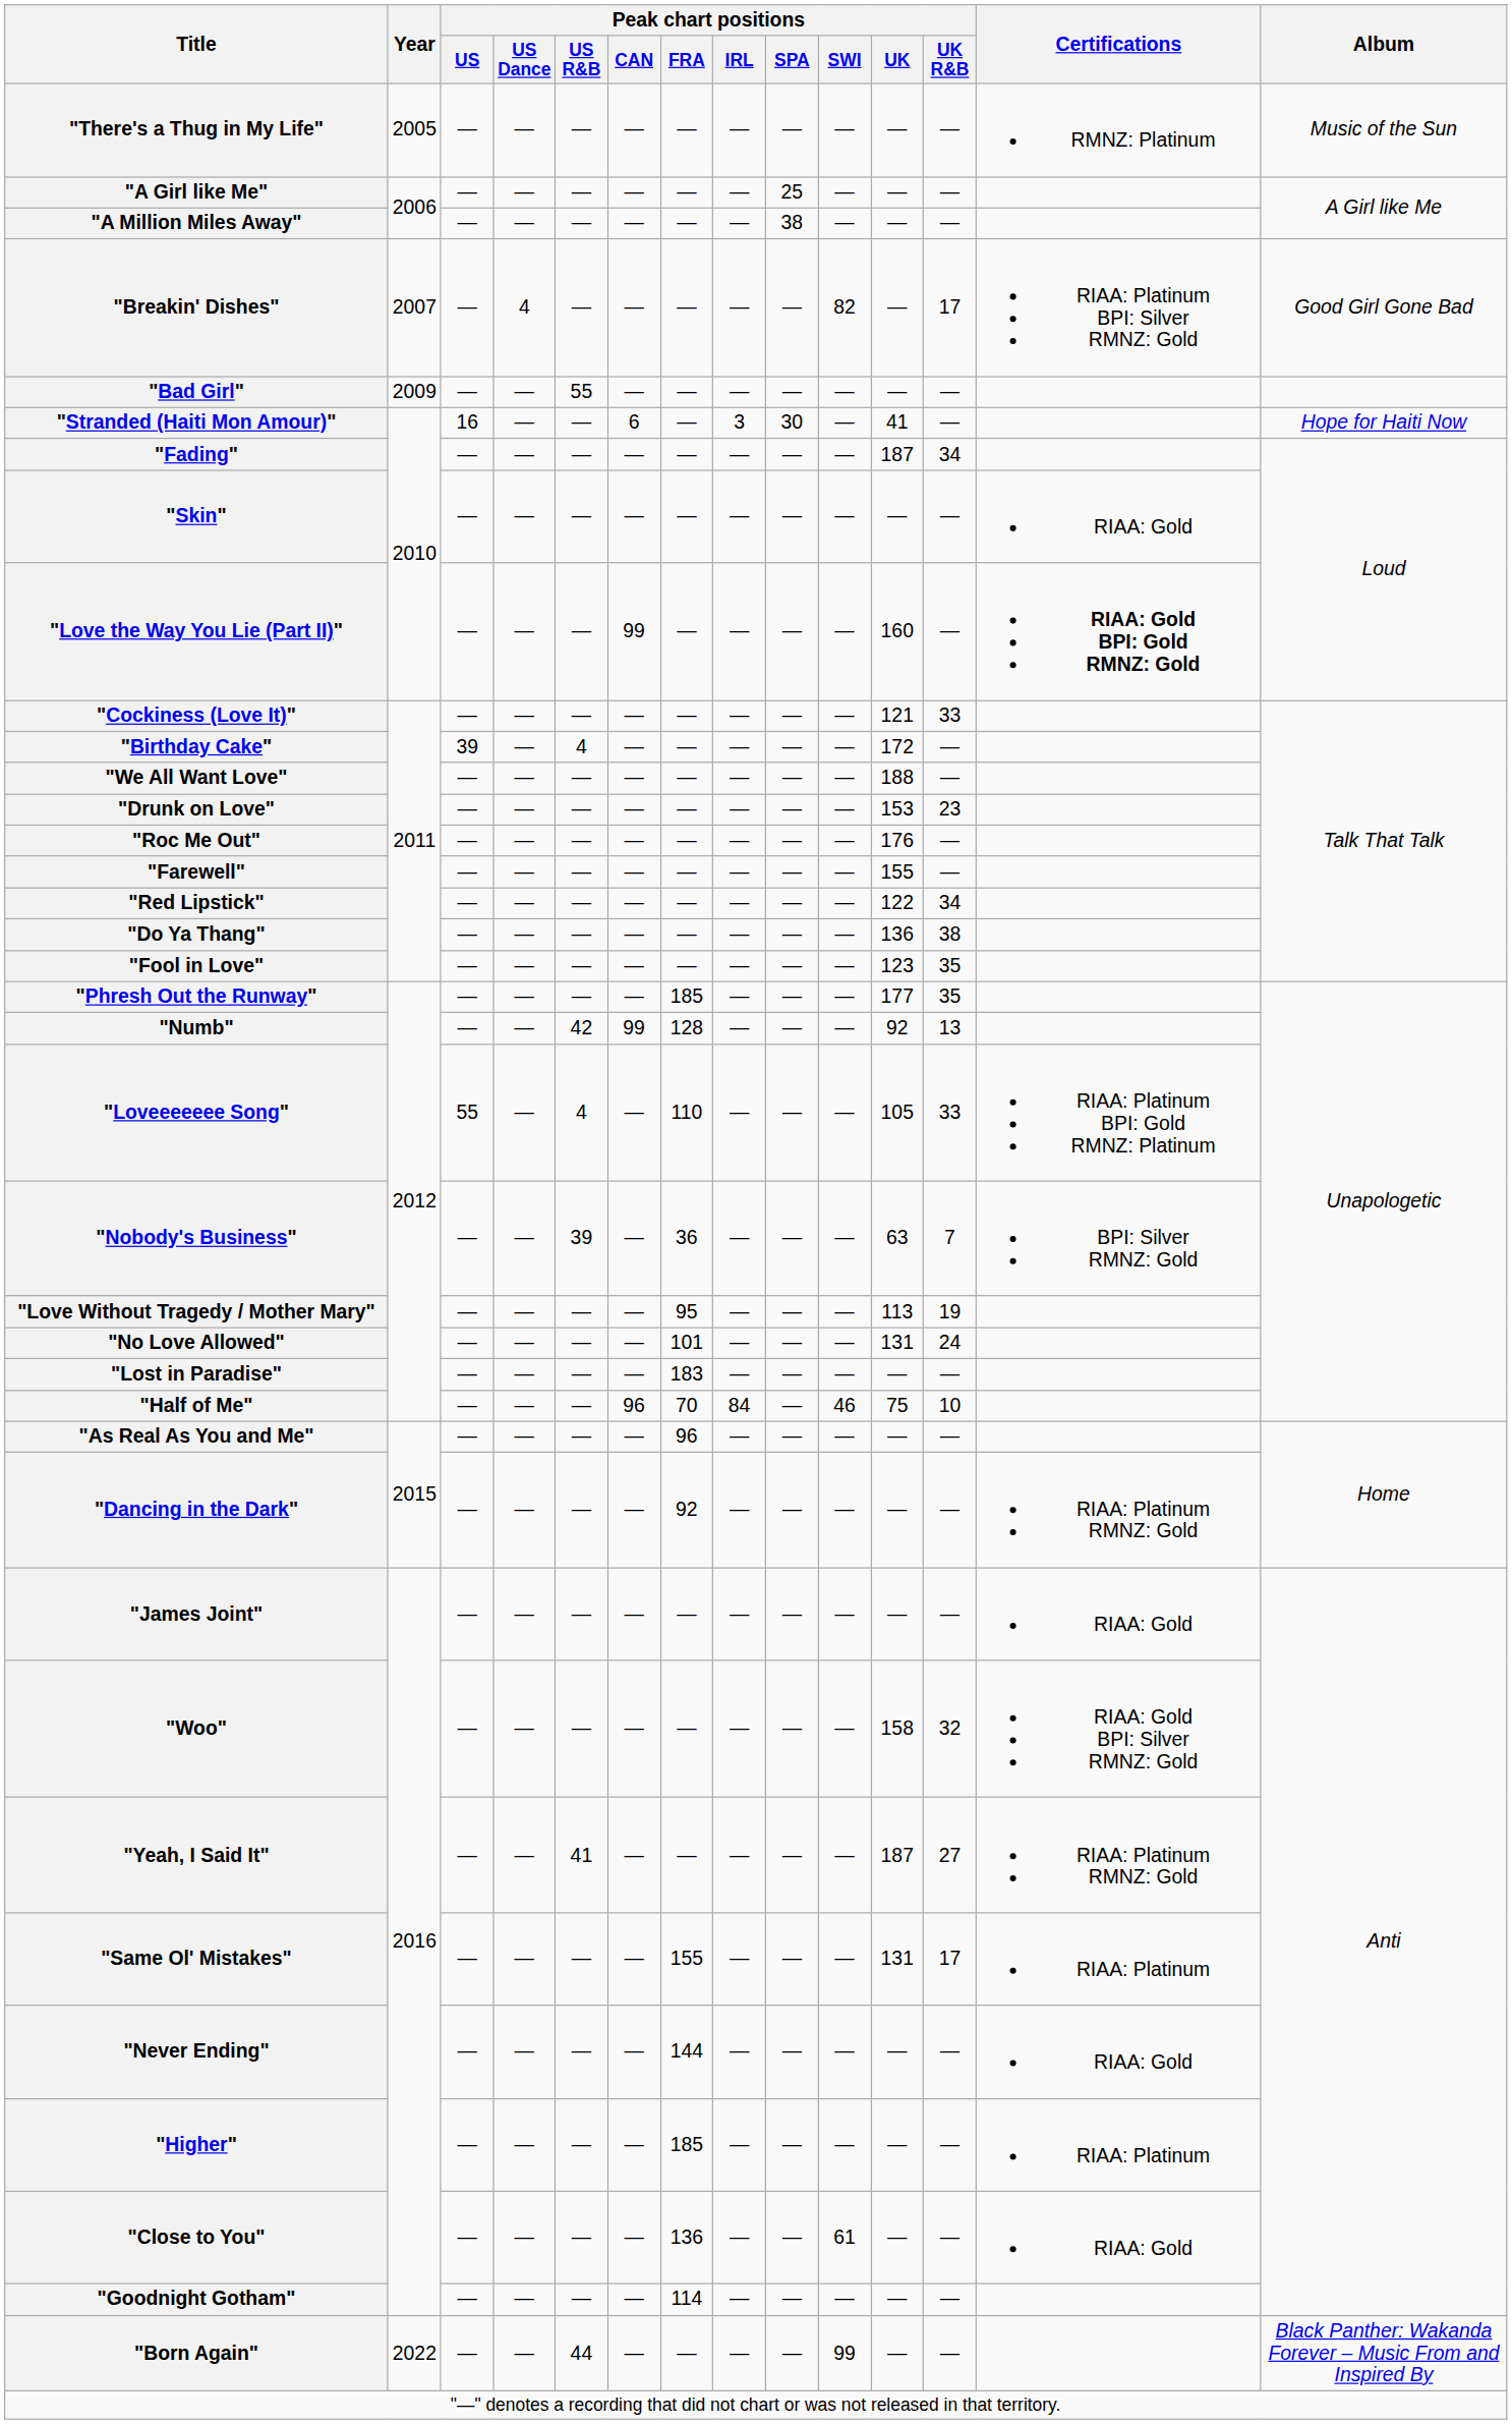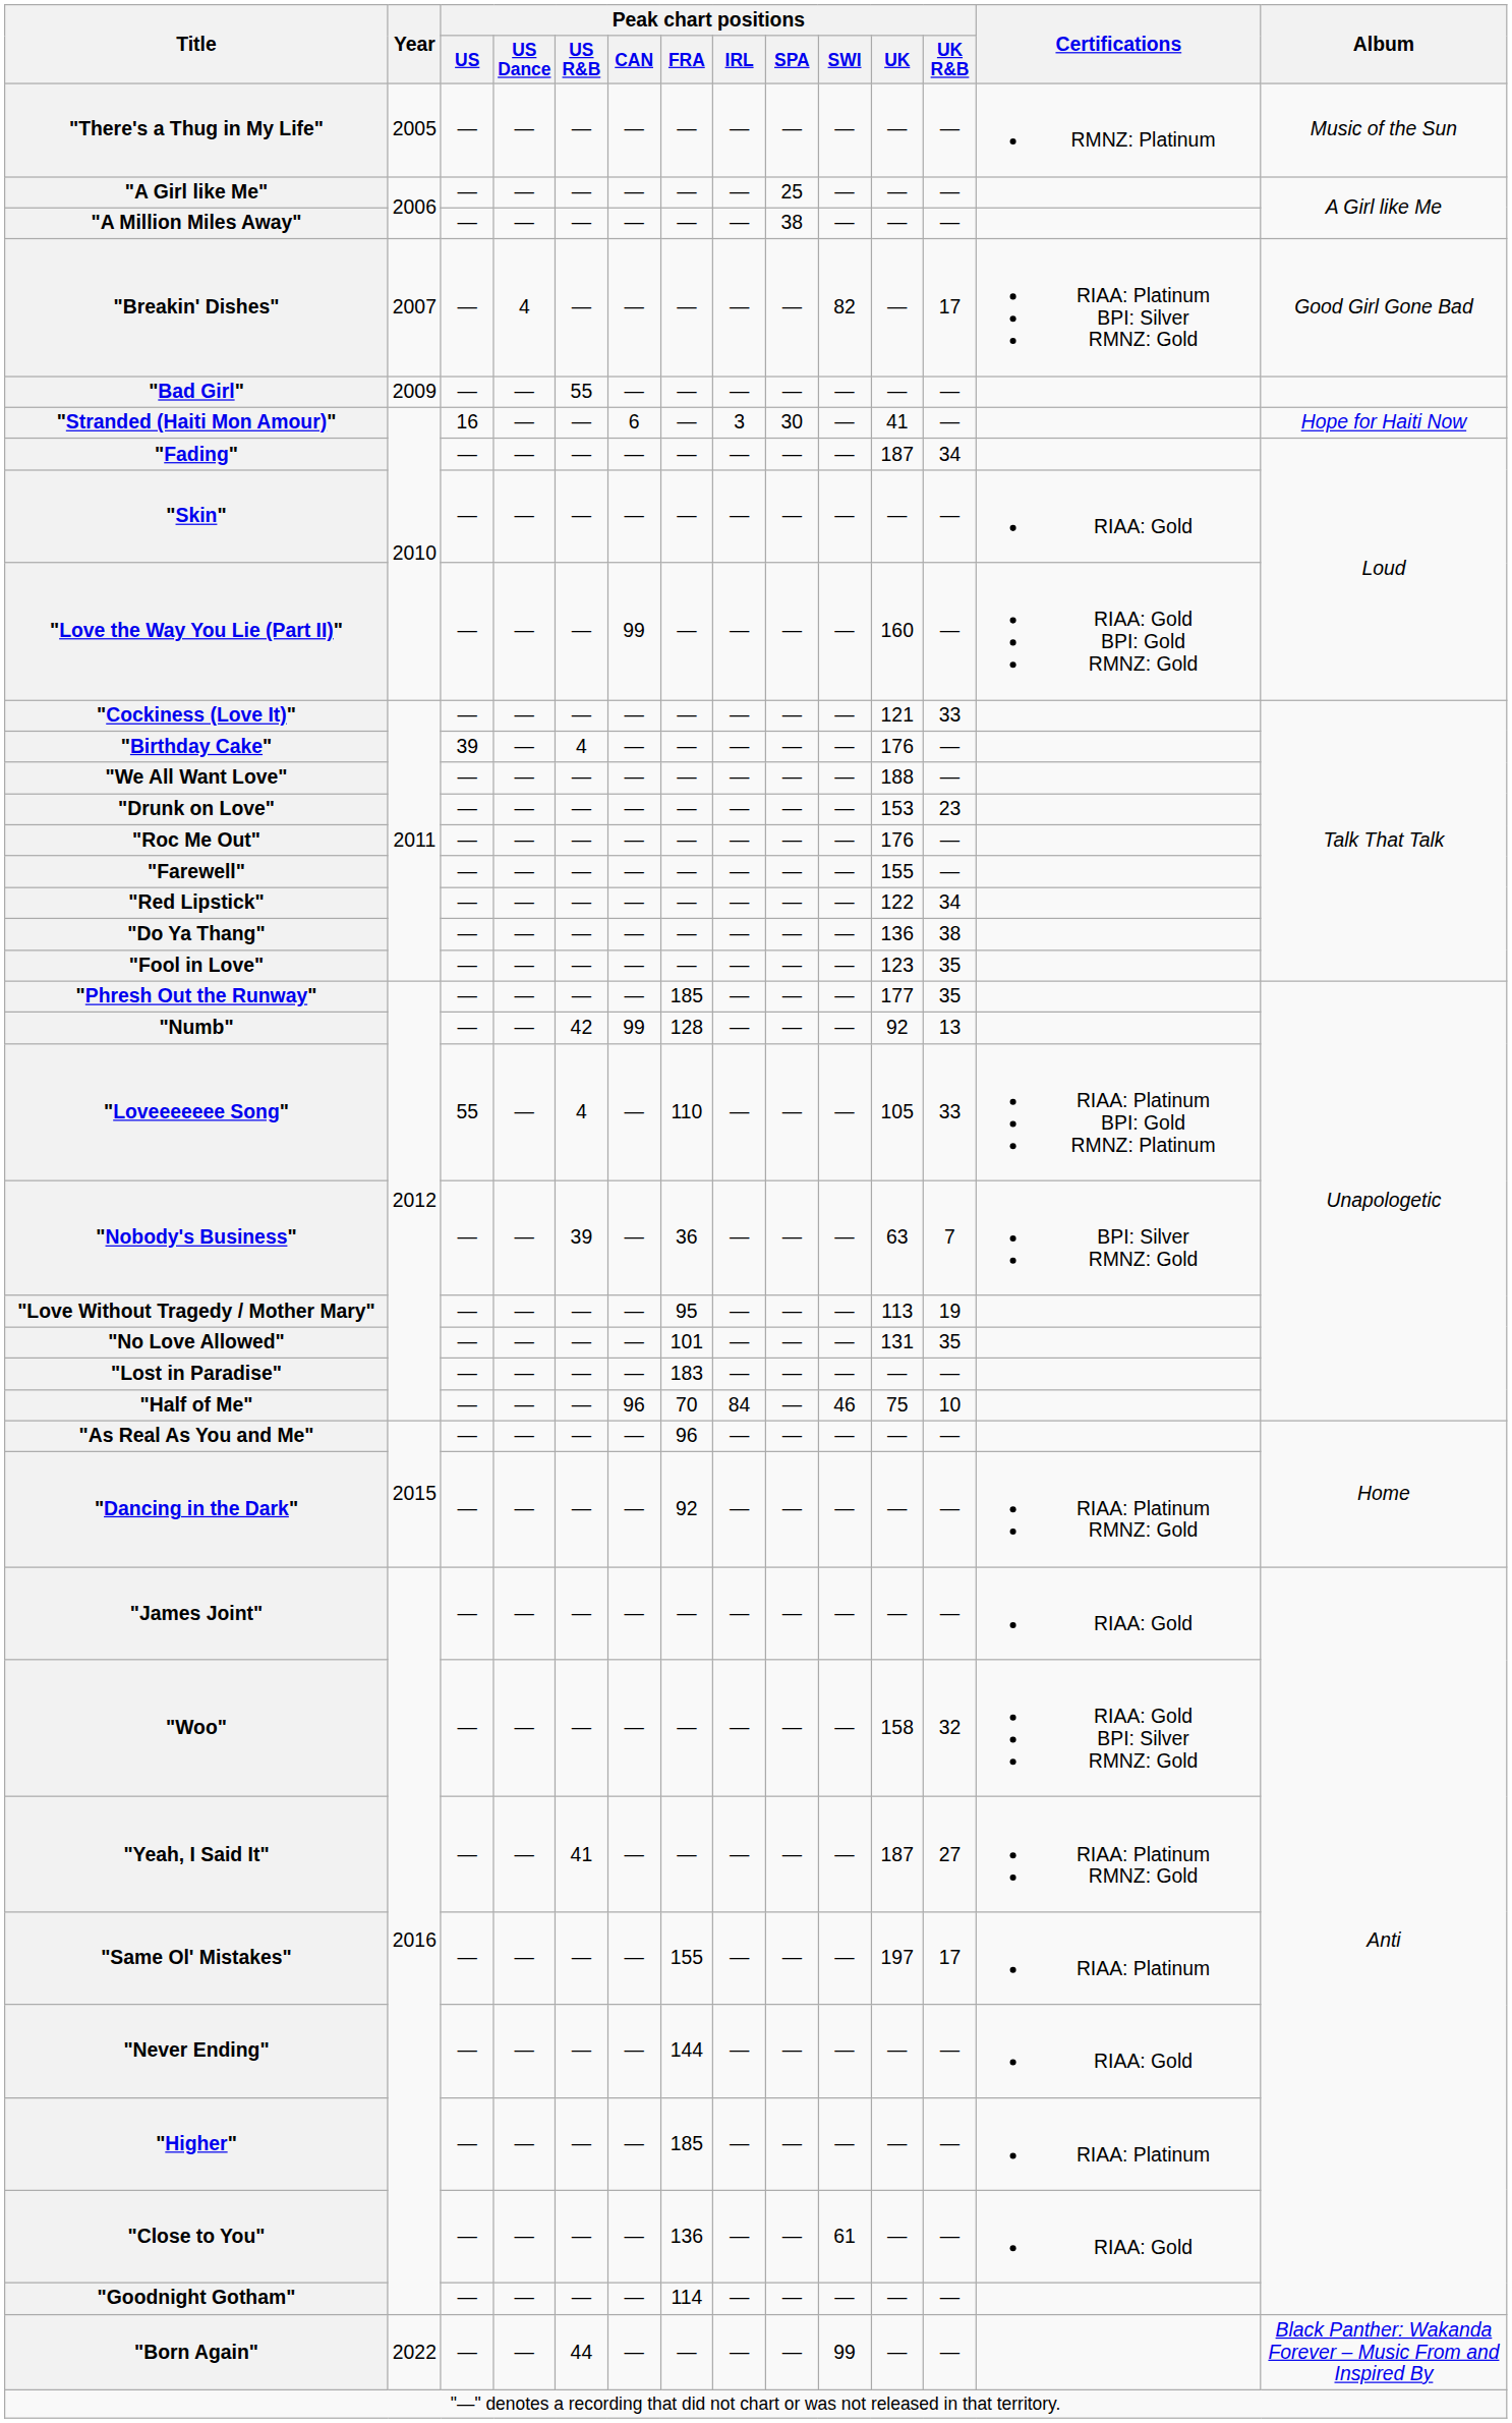"Love the Way You Lie (Part II)" | Certifications: bold -> normal
"Birthday Cake" | Peak chart positions / UK: 172 -> 176
"No Love Allowed" | Peak chart positions / UK R&B: 24 -> 35
"Same Ol' Mistakes" | Peak chart positions / UK: 131 -> 197
